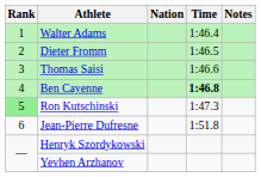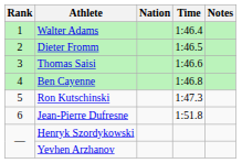Ben Cayenne | Time: bold -> normal
Ron Kutschinski | Rank: lightgreen background -> no background
